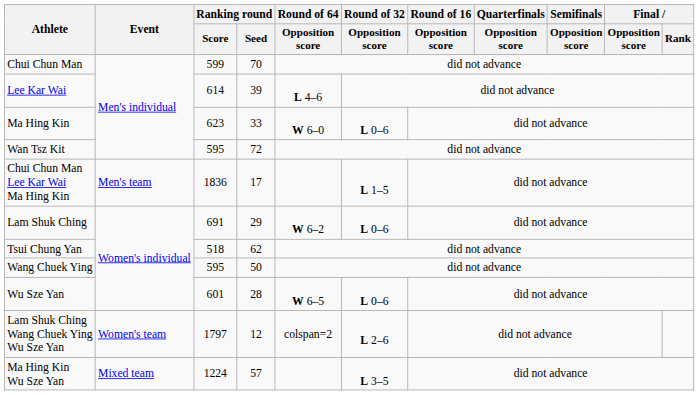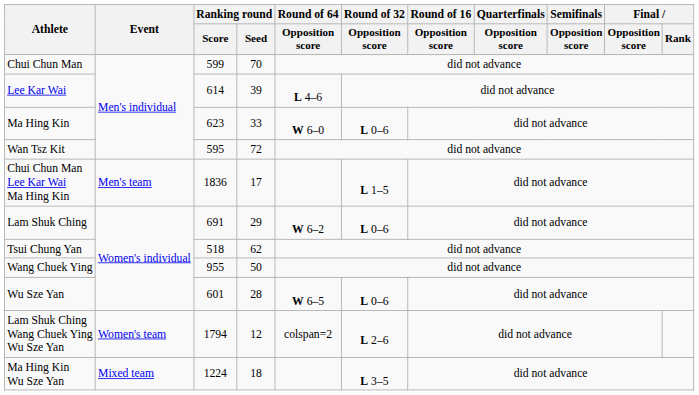Wang Chuek Ying | Ranking round / Score: 595 -> 955
Lam Shuk Ching Wang Chuek Ying Wu Sze Yan | Ranking round / Score: 1797 -> 1794
Ma Hing Kin Wu Sze Yan | Ranking round / Seed: 57 -> 18
